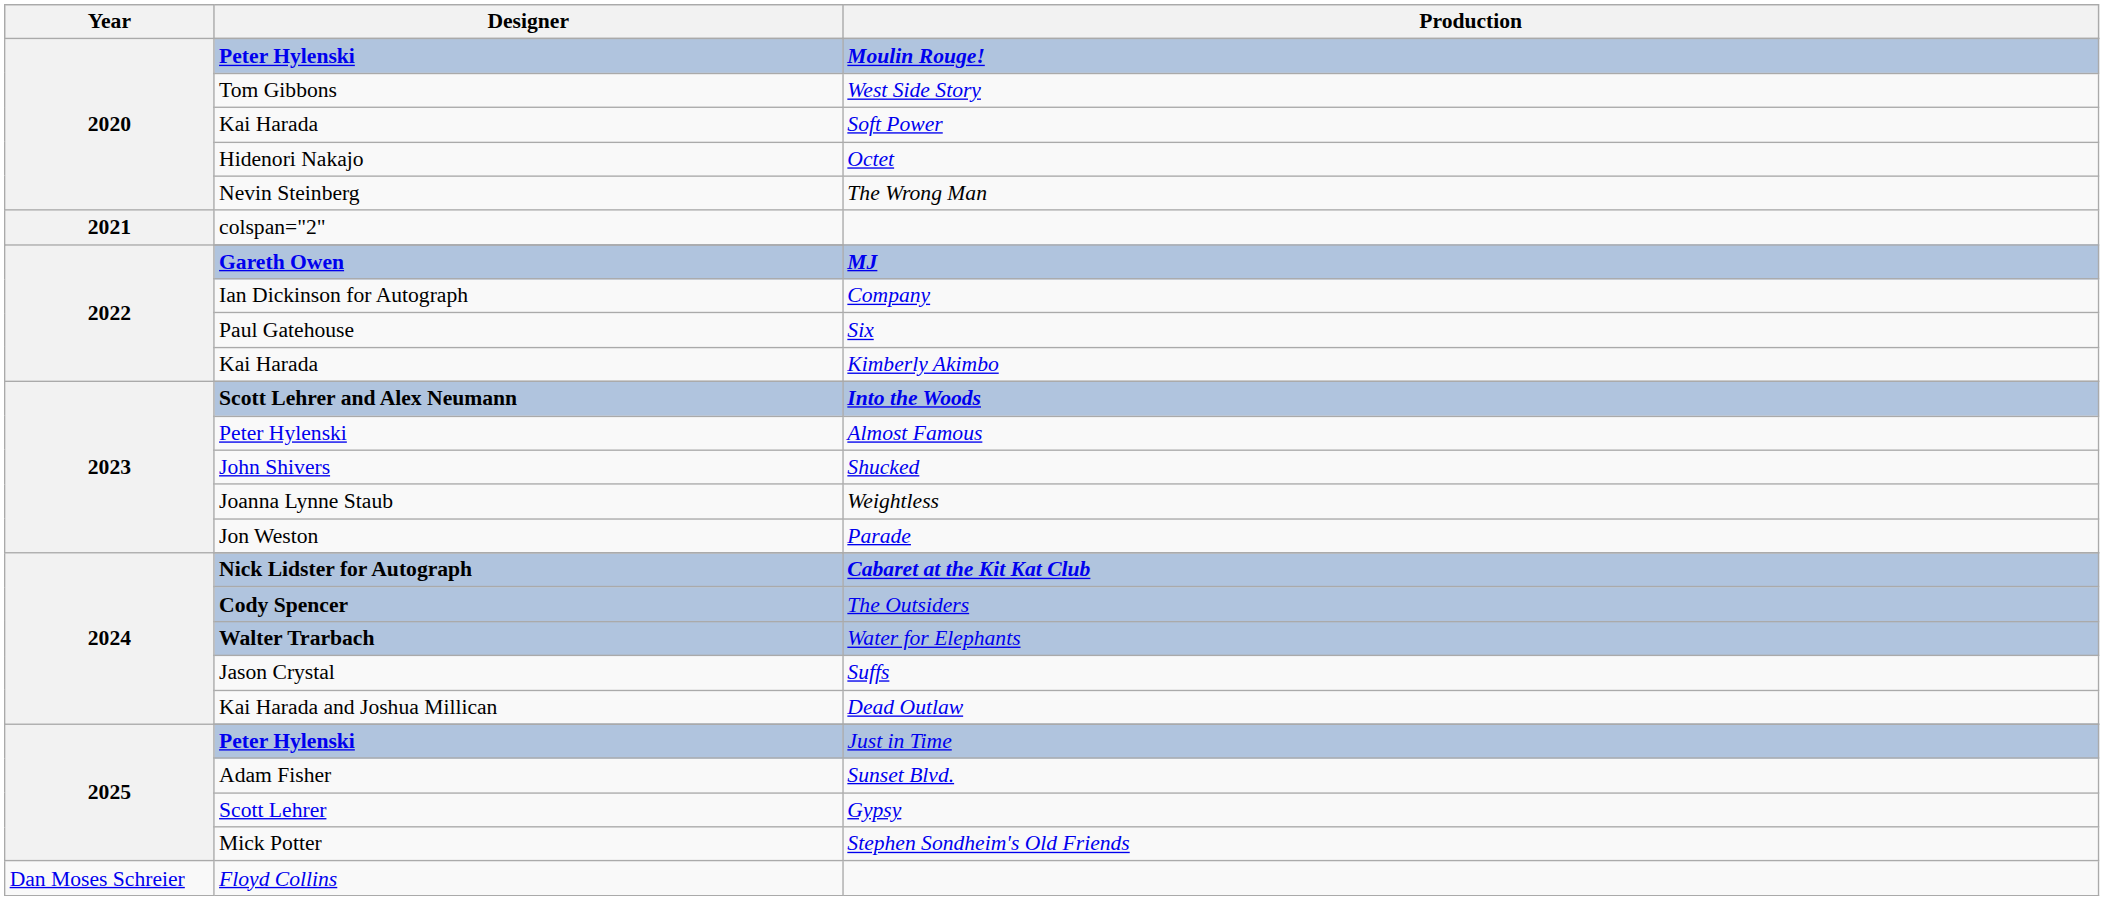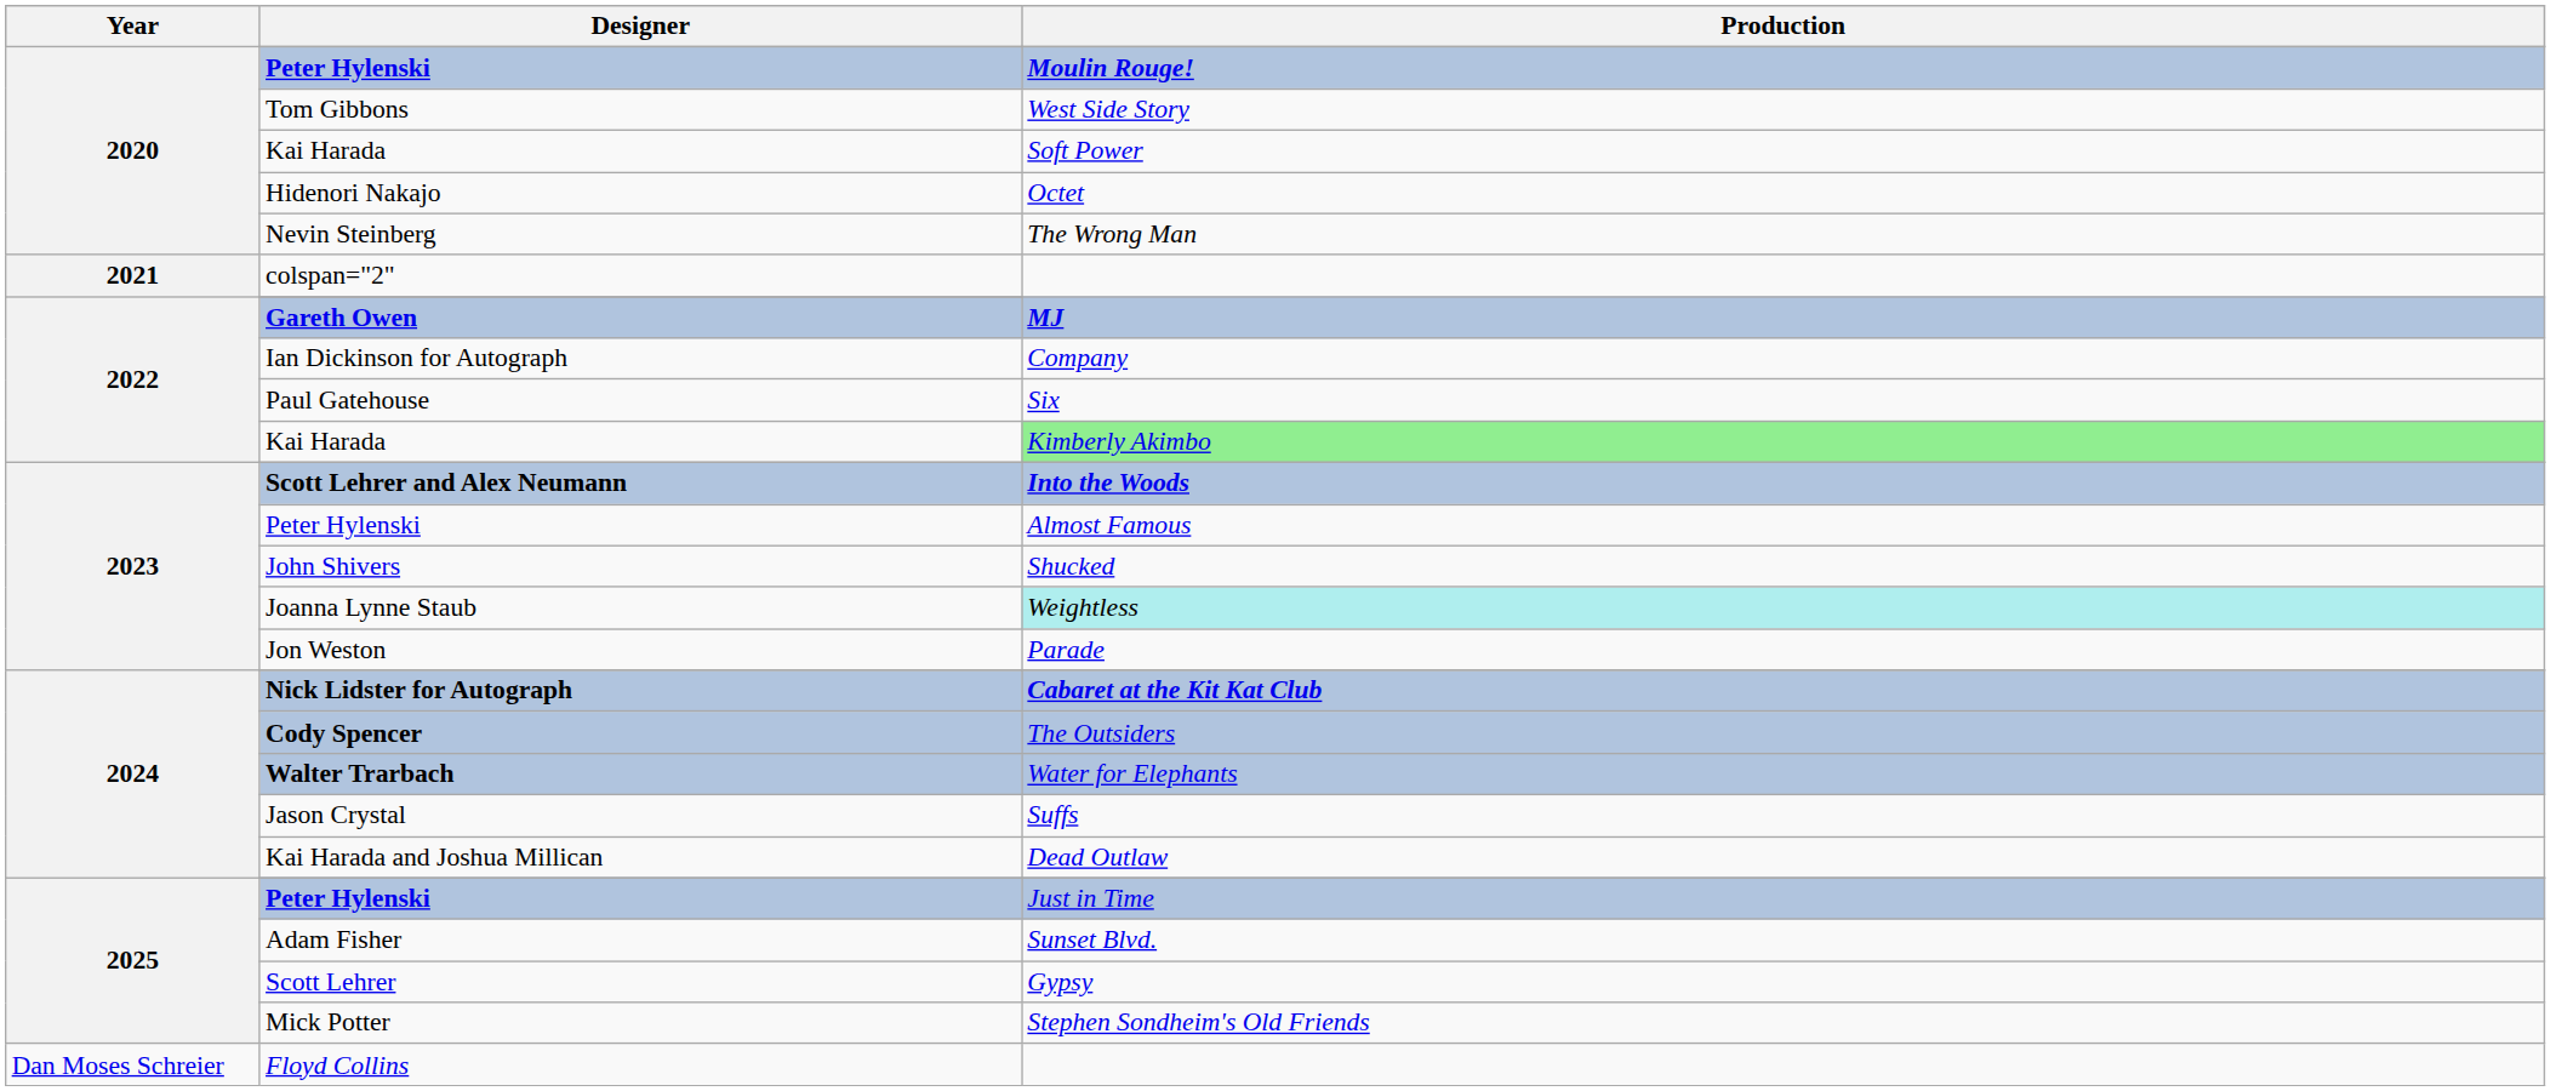Kimberly Akimbo | Production: no background -> lightgreen background
Weightless | Production: no background -> paleturquoise background
